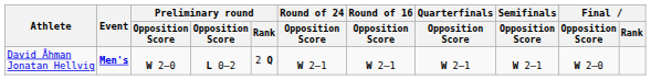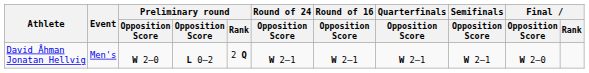David Åhman Jonatan Hellvig | Event: bold -> normal
